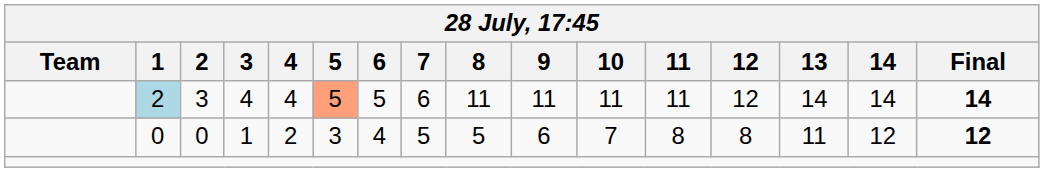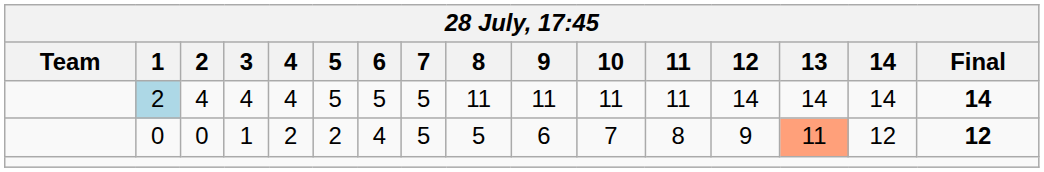row 3 | 2: 3 -> 4
row 3 | 5: lightsalmon background -> no background
row 3 | 7: 6 -> 5
row 3 | 12: 12 -> 14
row 4 | 5: 3 -> 2
row 4 | 12: 8 -> 9
row 4 | 13: no background -> lightsalmon background
